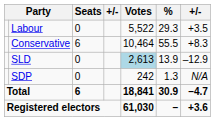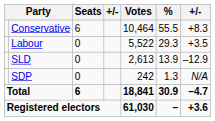rows swapped: Conservative <-> Labour
SLD | Votes: lightblue background -> no background
